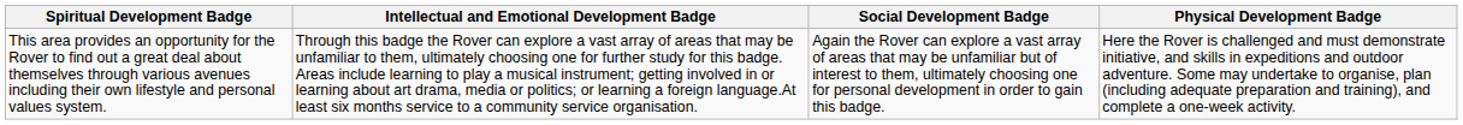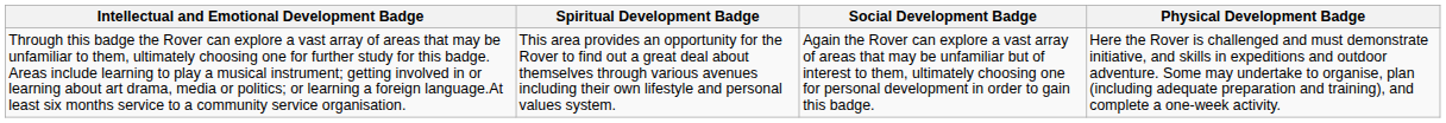columns swapped: Spiritual Development Badge <-> Intellectual and Emotional Development Badge
